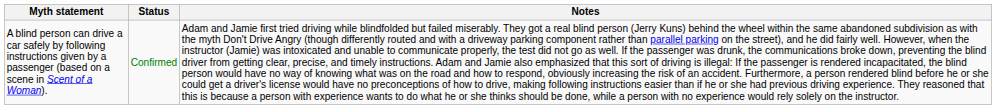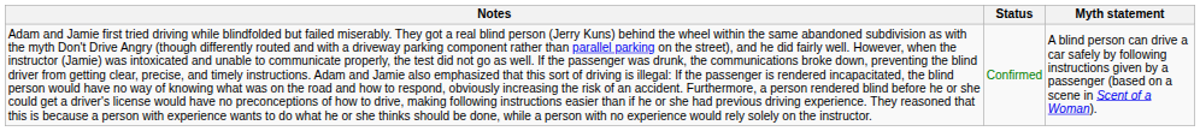columns swapped: Myth statement <-> Notes
